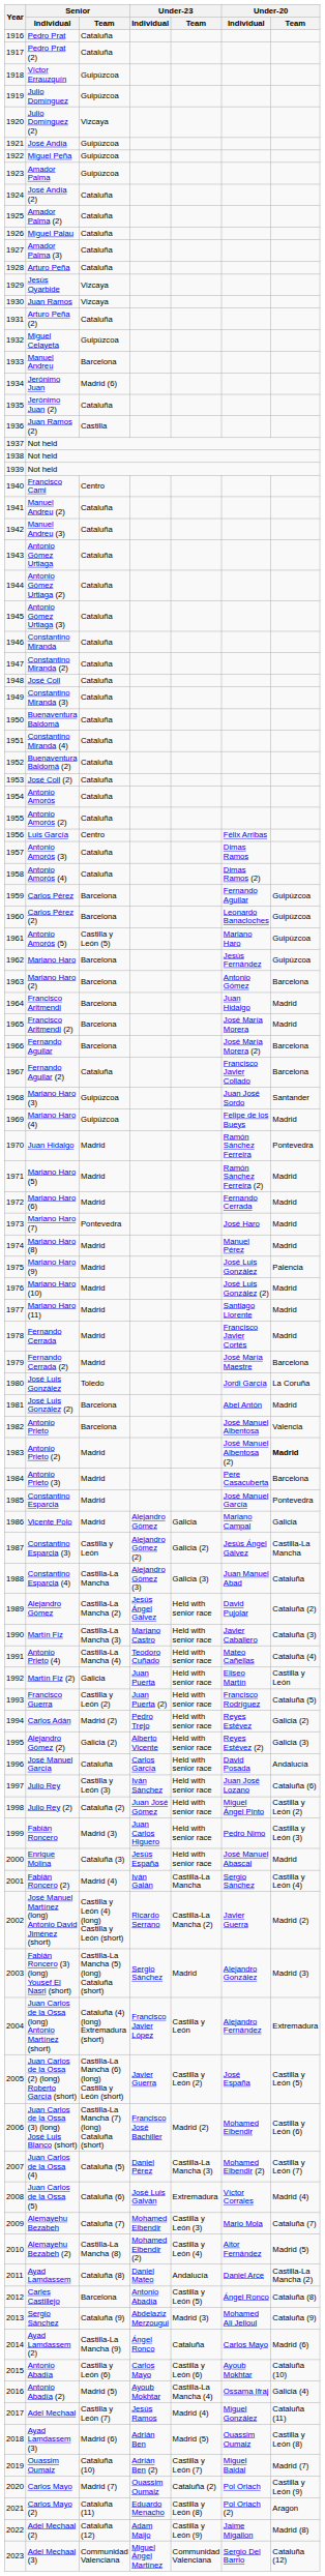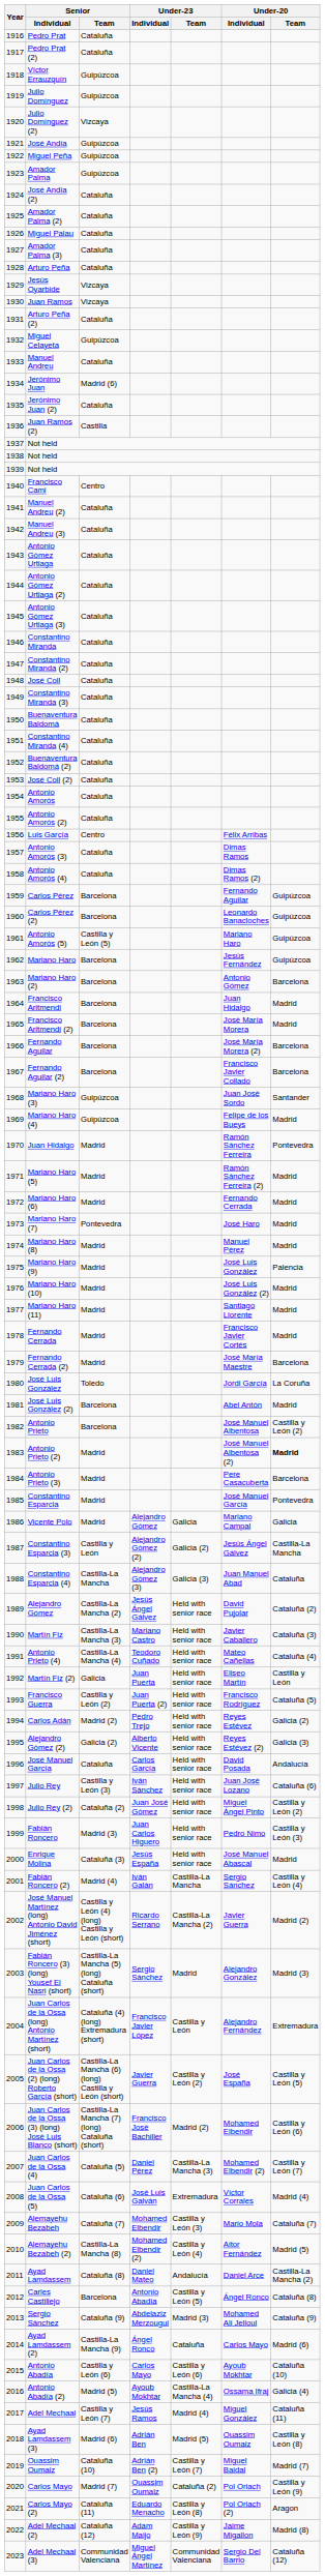Manuel Andreu | Senior / Team: Barcelona -> Cataluña
Fernando Aguilar (2) | Senior / Team: Cataluña -> Barcelona
Antonio Prieto | Under-20 / Team: Valencia -> Castilla y León (2)
